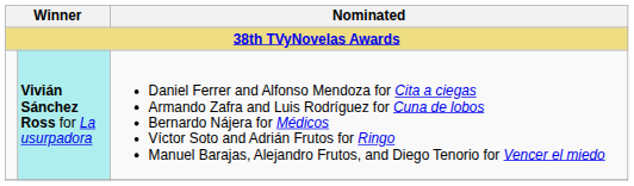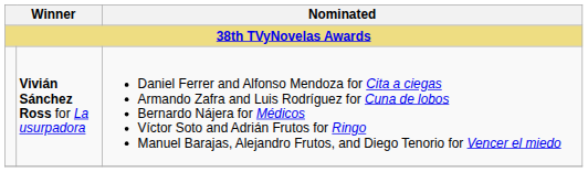Vivián Sánchez Ross for La usurpadora | column 2: paleturquoise background -> no background
